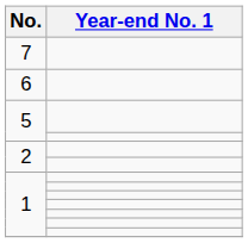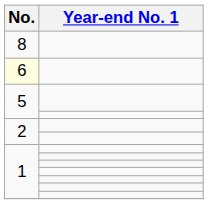row 2 | No.: 7 -> 8
row 3 | No.: no background -> lightyellow background
